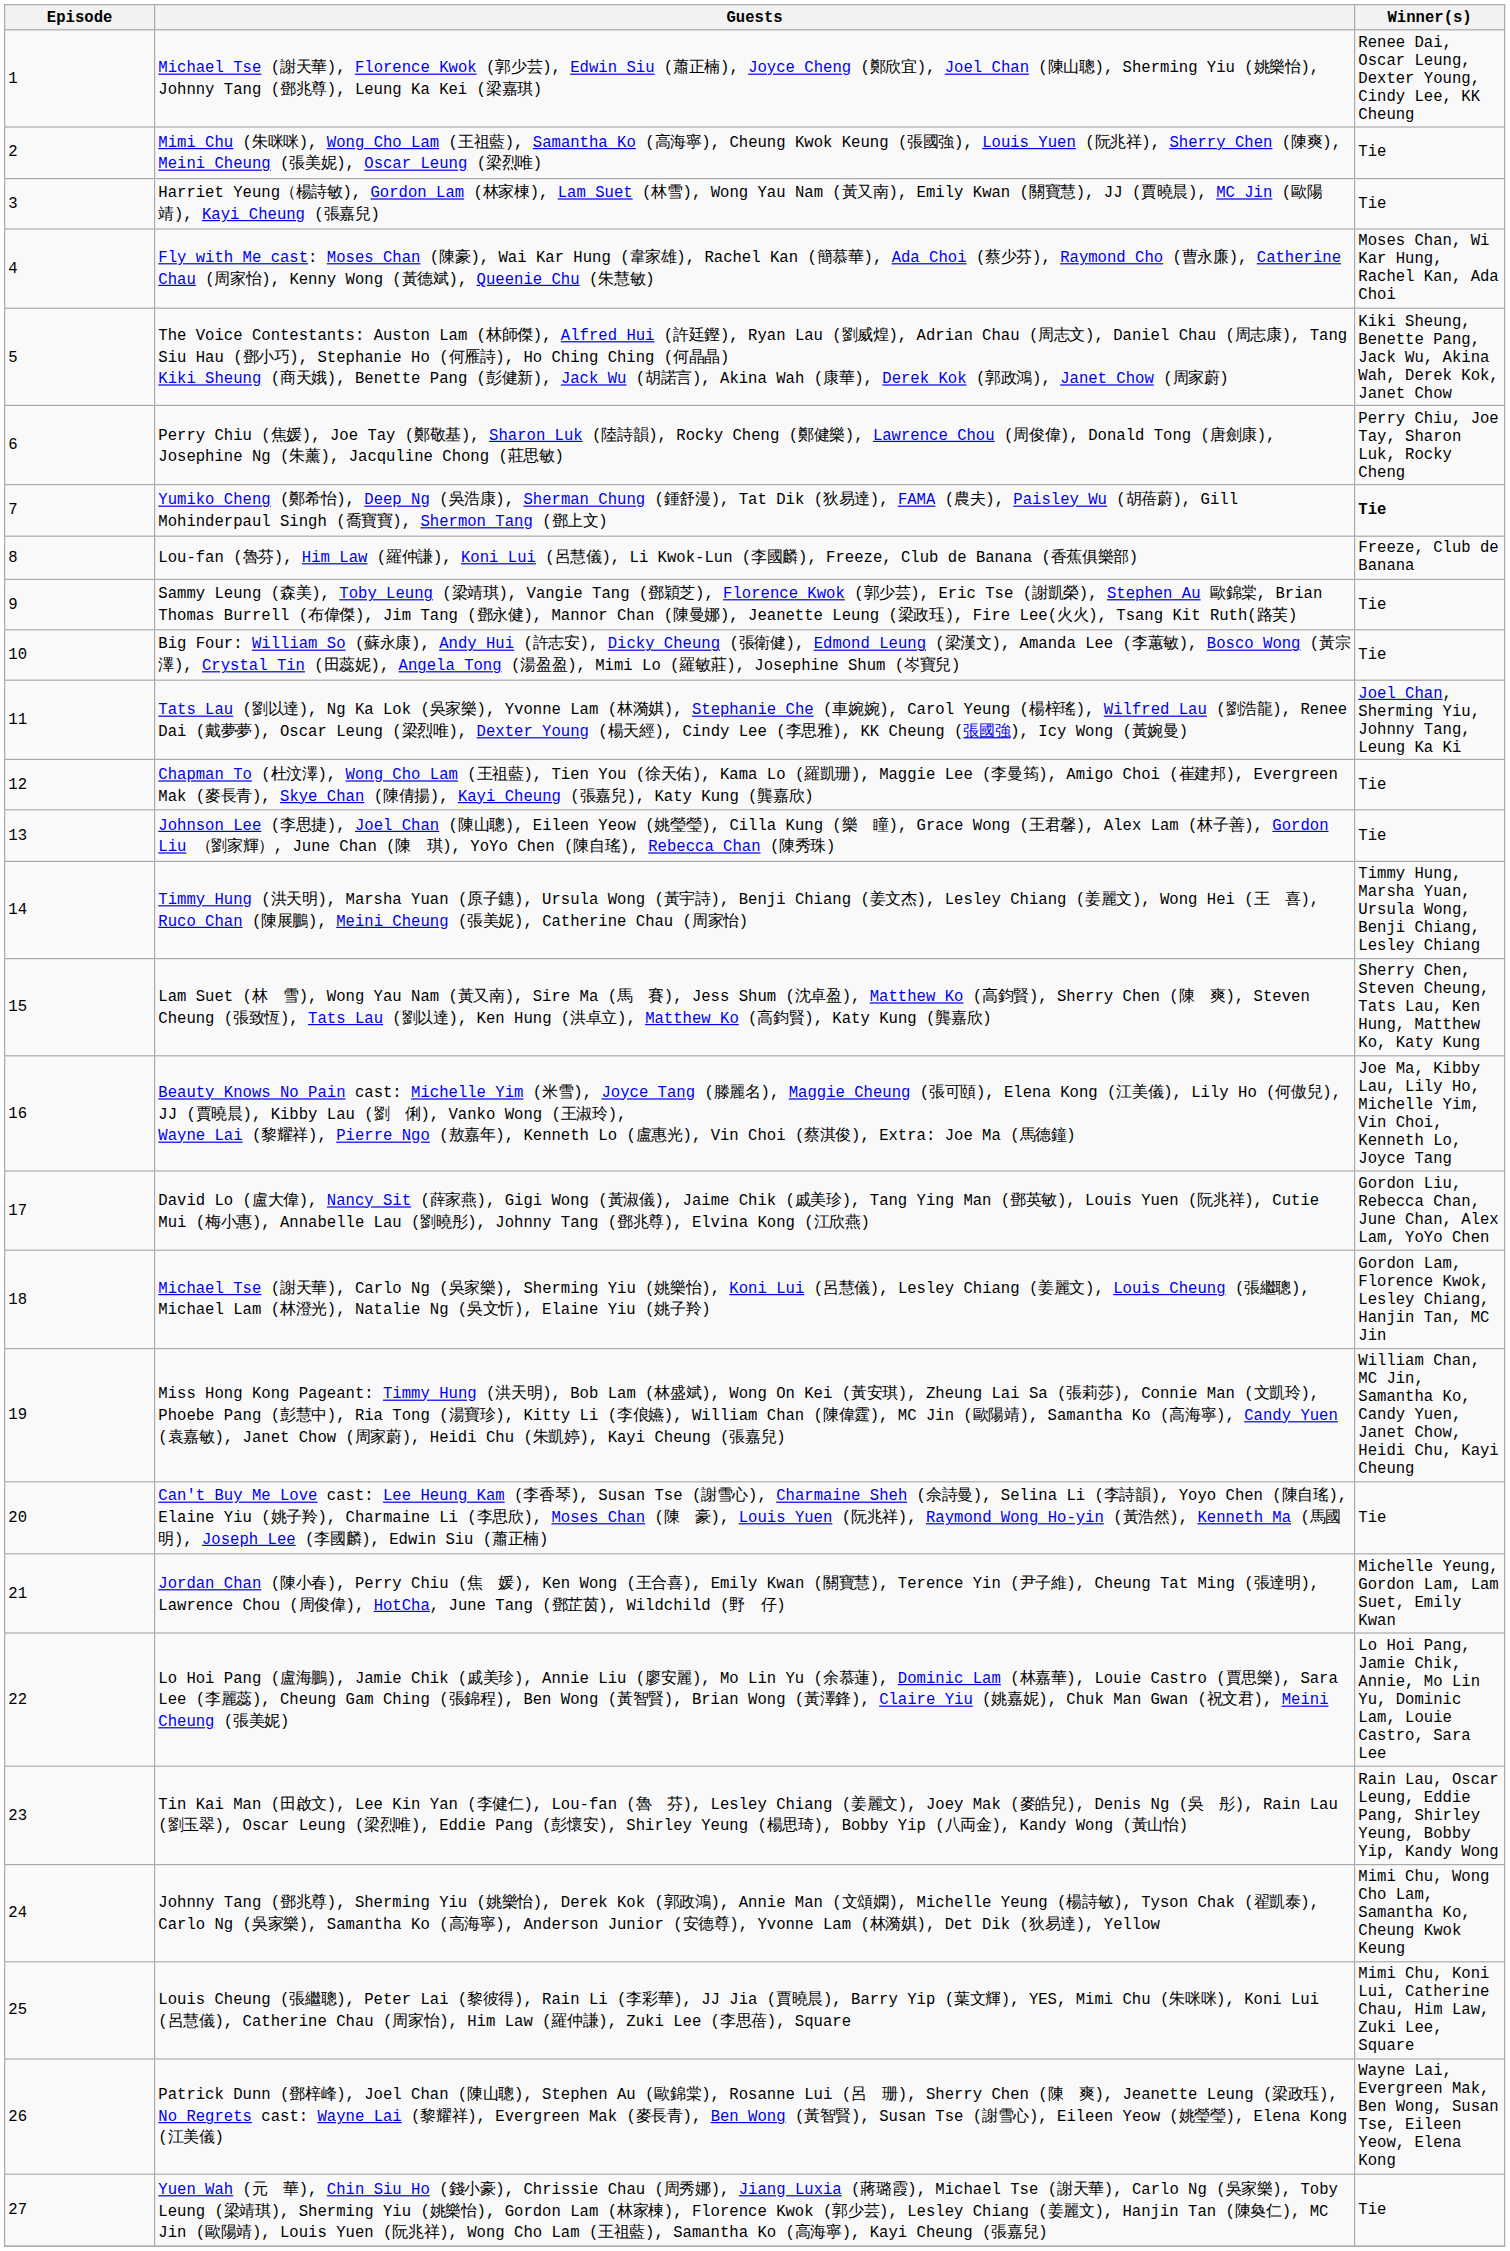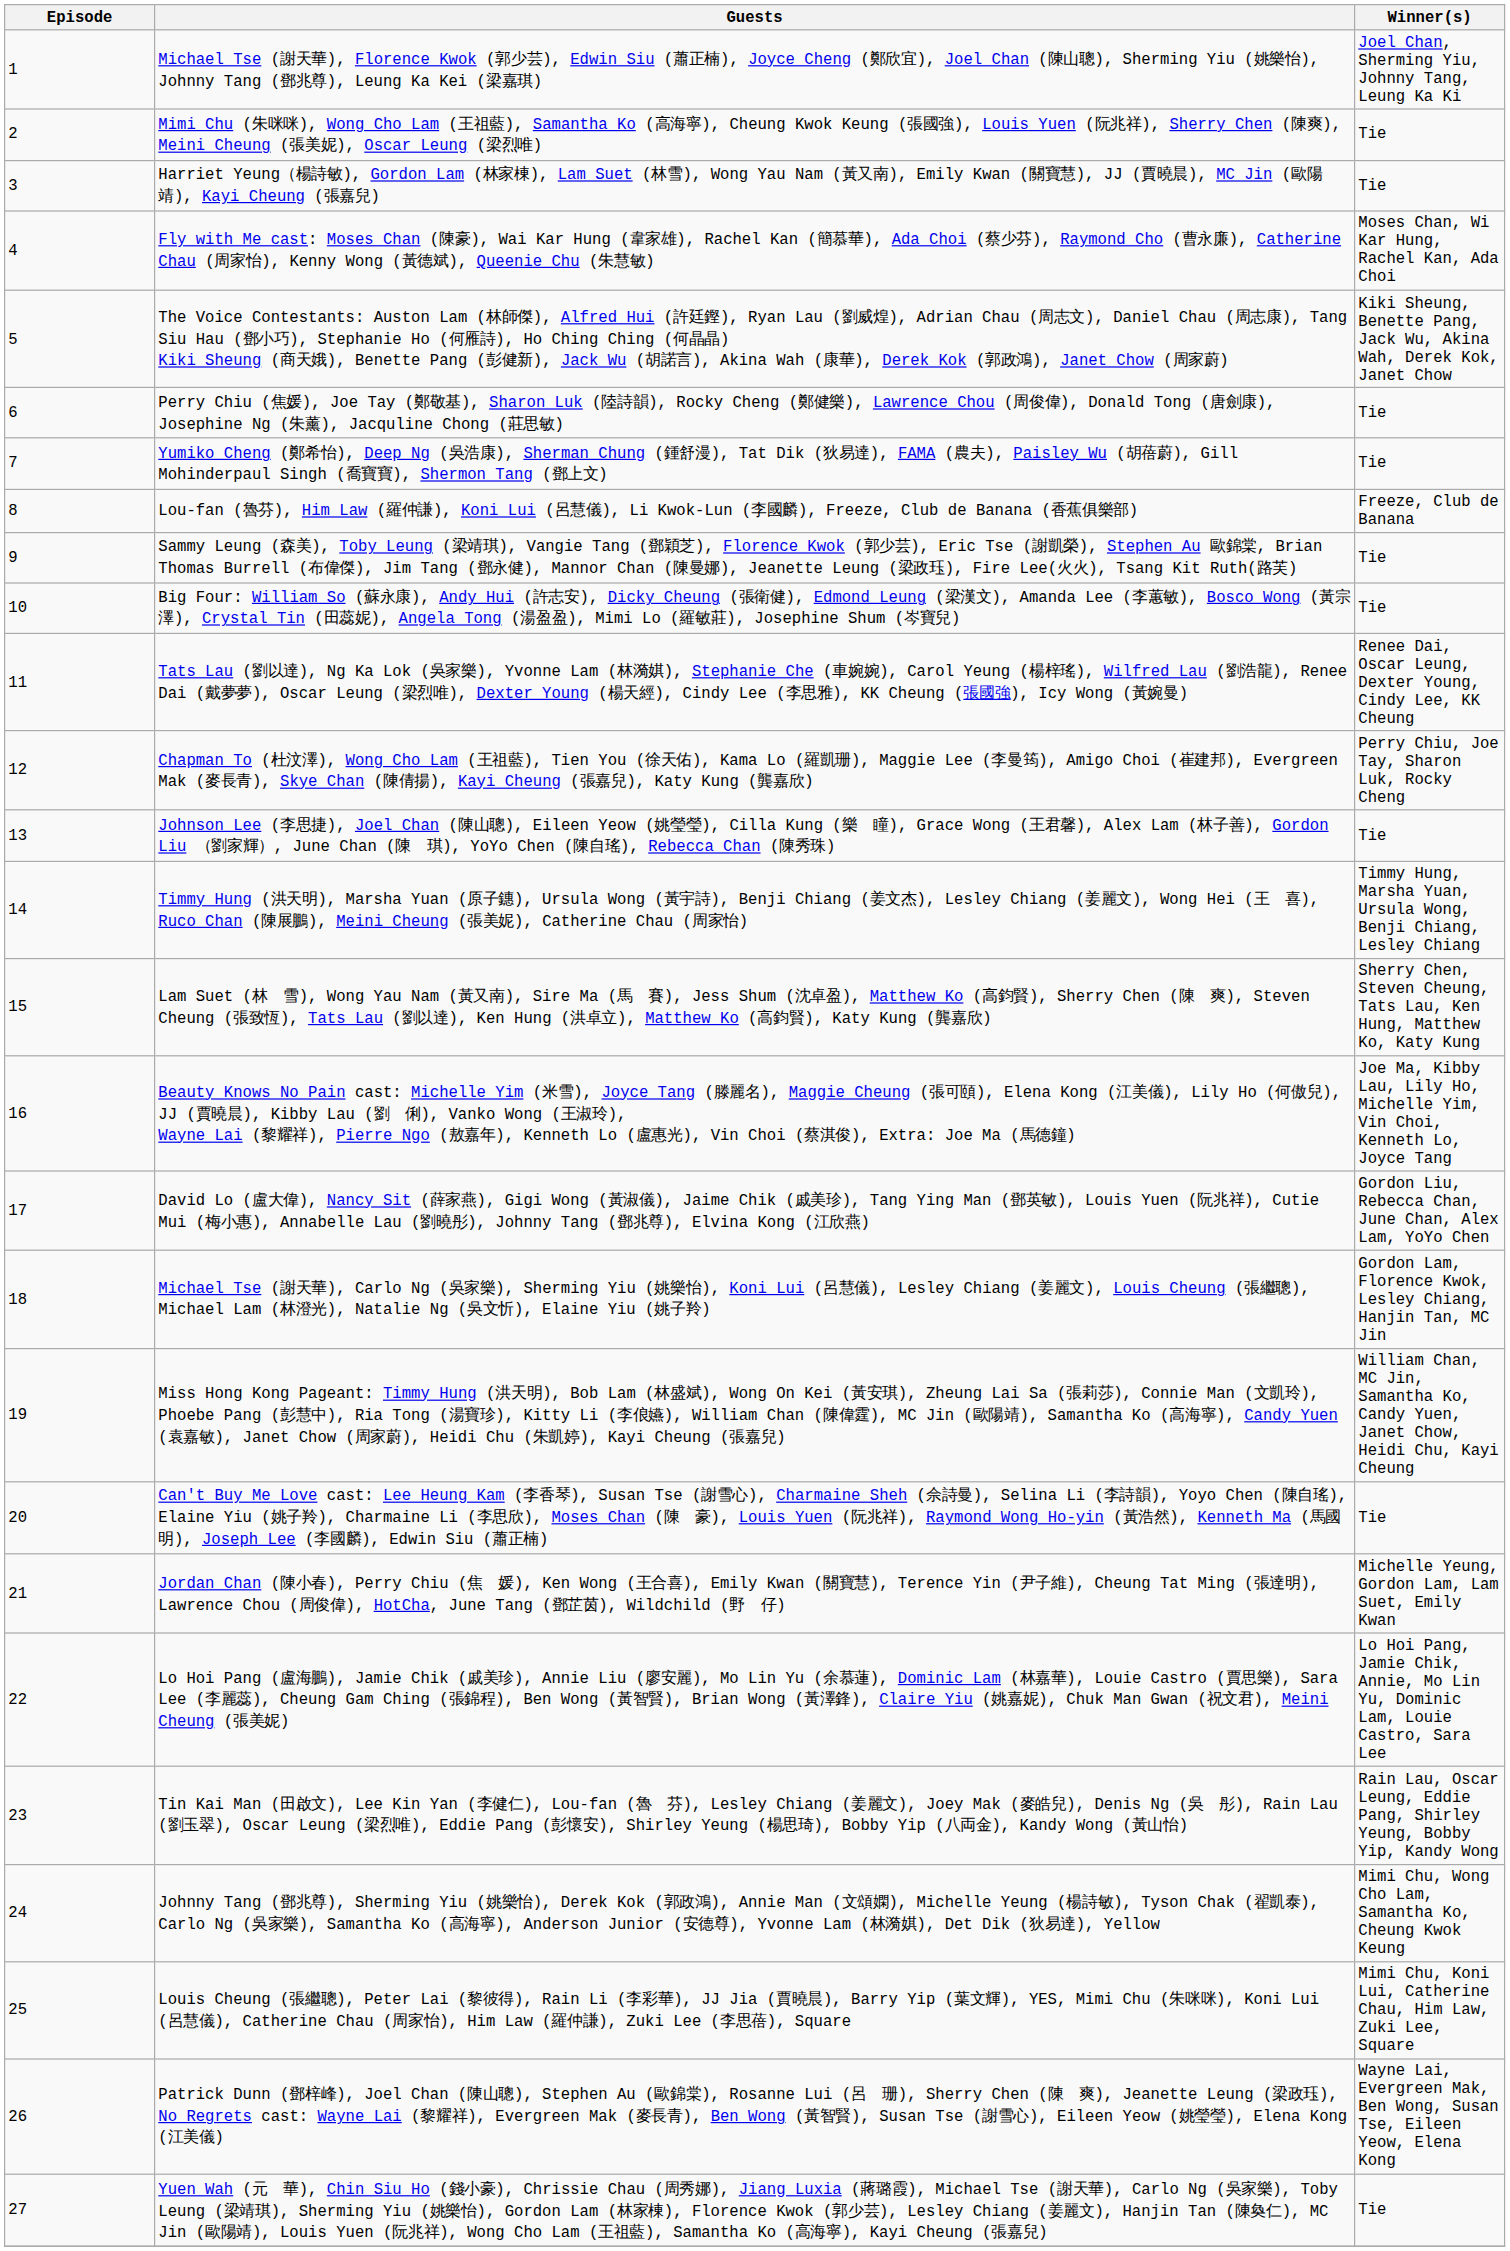row 2 | Winner(s): Renee Dai, Oscar Leung, Dexter Young, Cindy Lee, KK Cheung -> Joel Chan, Sherming Yiu, Johnny Tang, Leung Ka Ki
row 7 | Winner(s): Perry Chiu, Joe Tay, Sharon Luk, Rocky Cheng -> Tie
row 8 | Winner(s): bold -> normal
row 12 | Winner(s): Joel Chan, Sherming Yiu, Johnny Tang, Leung Ka Ki -> Renee Dai, Oscar Leung, Dexter Young, Cindy Lee, KK Cheung
row 13 | Winner(s): Tie -> Perry Chiu, Joe Tay, Sharon Luk, Rocky Cheng
